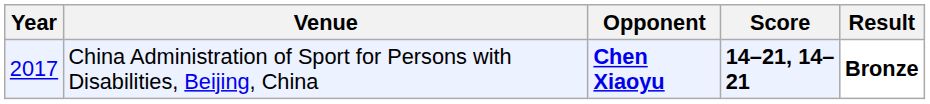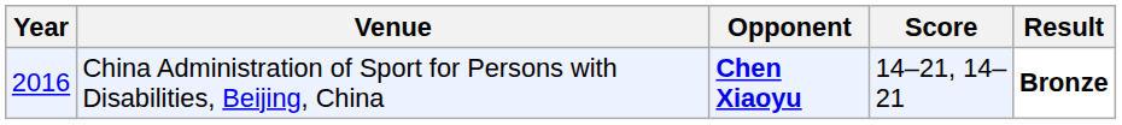row 2 | Year: 2017 -> 2016
row 2 | Score: bold -> normal
